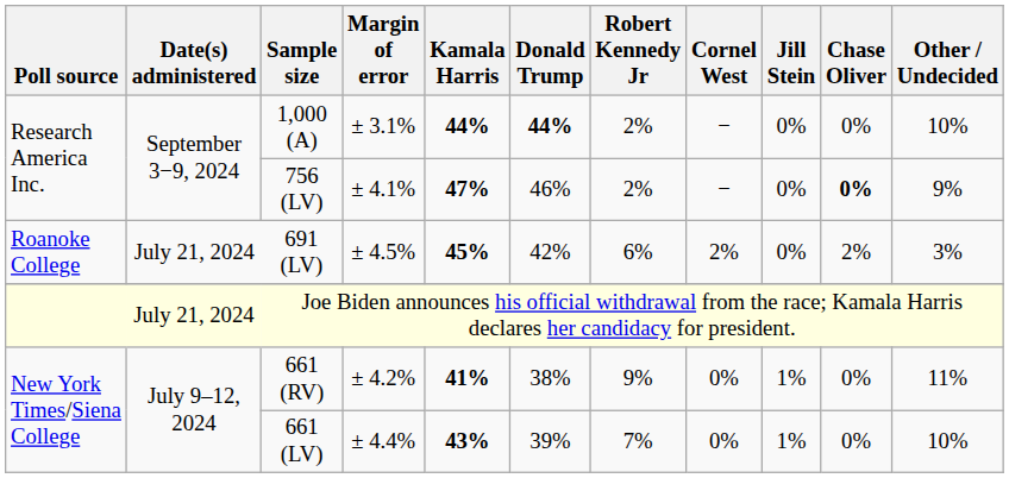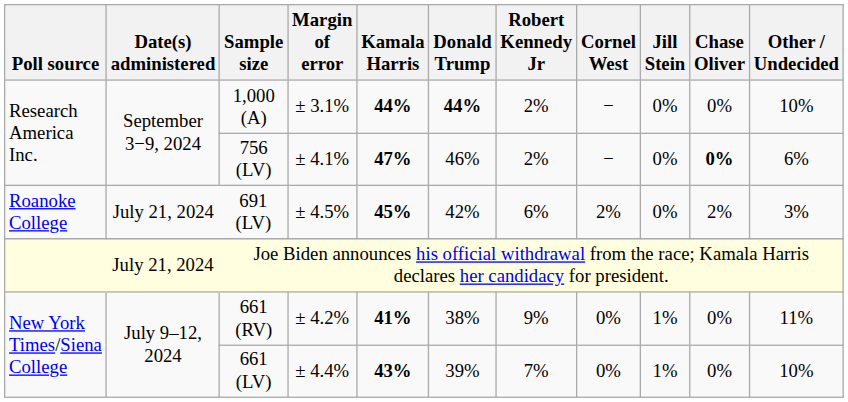756 (LV) | Other / Undecided: 9% -> 6%
